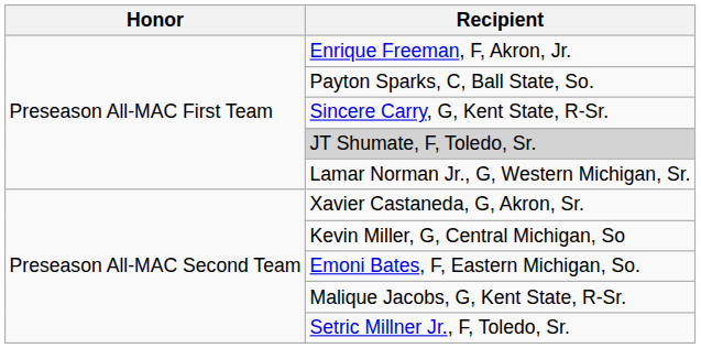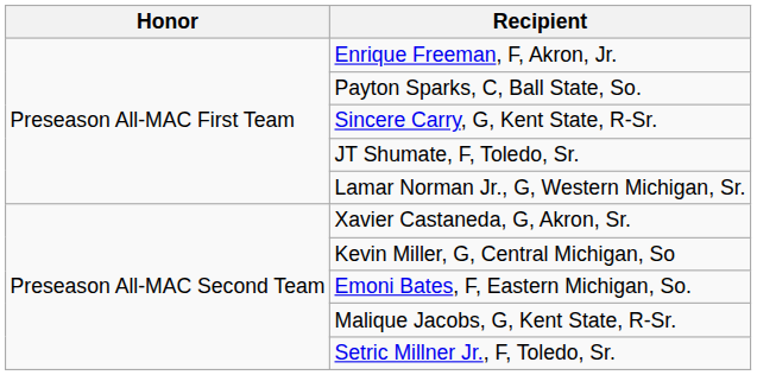row 5 | Recipient: lightgrey background -> no background
